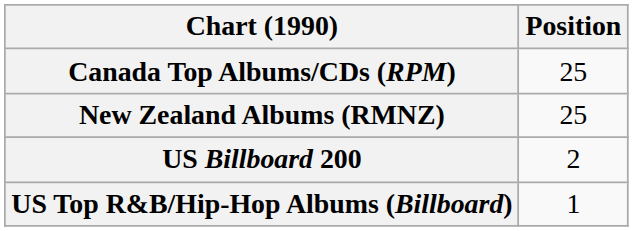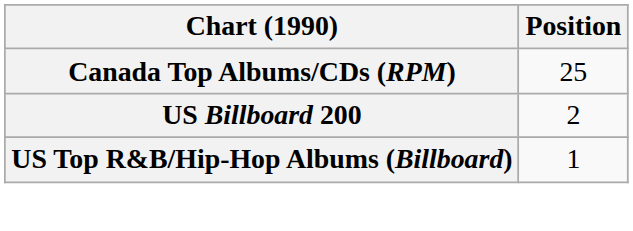- row: New Zealand Albums (RMNZ) | 25
